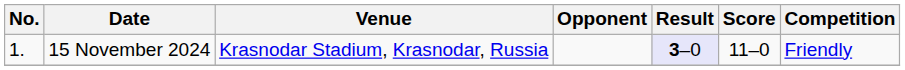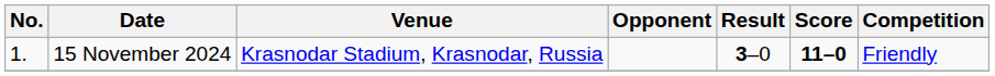15 November 2024 | Result: lavender background -> no background
15 November 2024 | Score: normal -> bold
